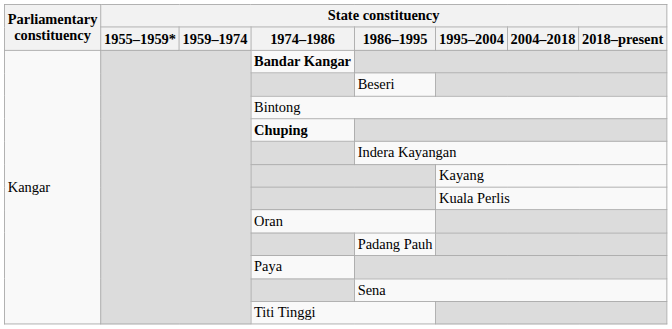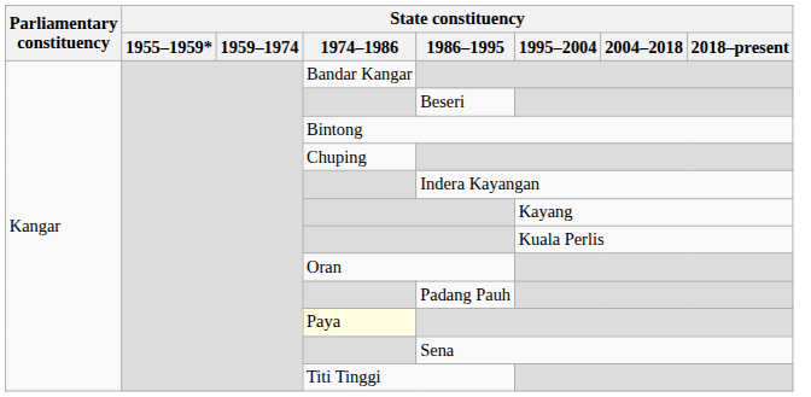Bandar Kangar | State constituency / 1974–1986: bold -> normal
Chuping | State constituency / 1974–1986: bold -> normal
Paya | State constituency / 1974–1986: no background -> lightyellow background
